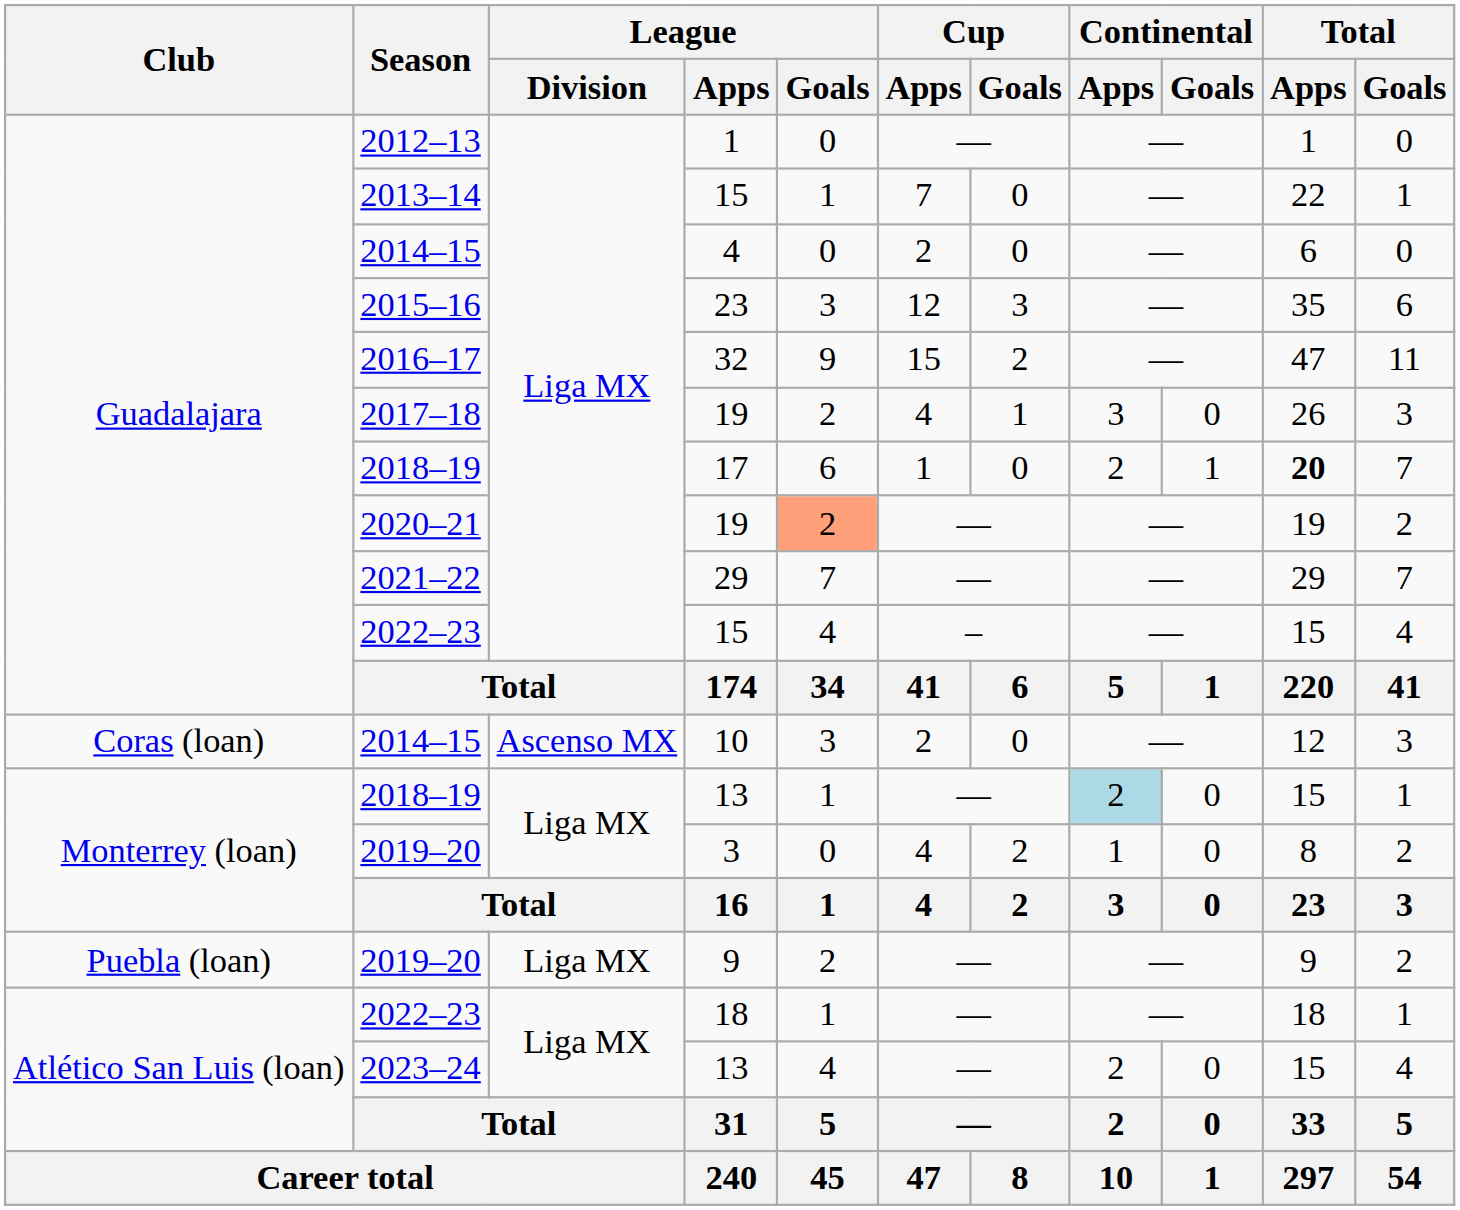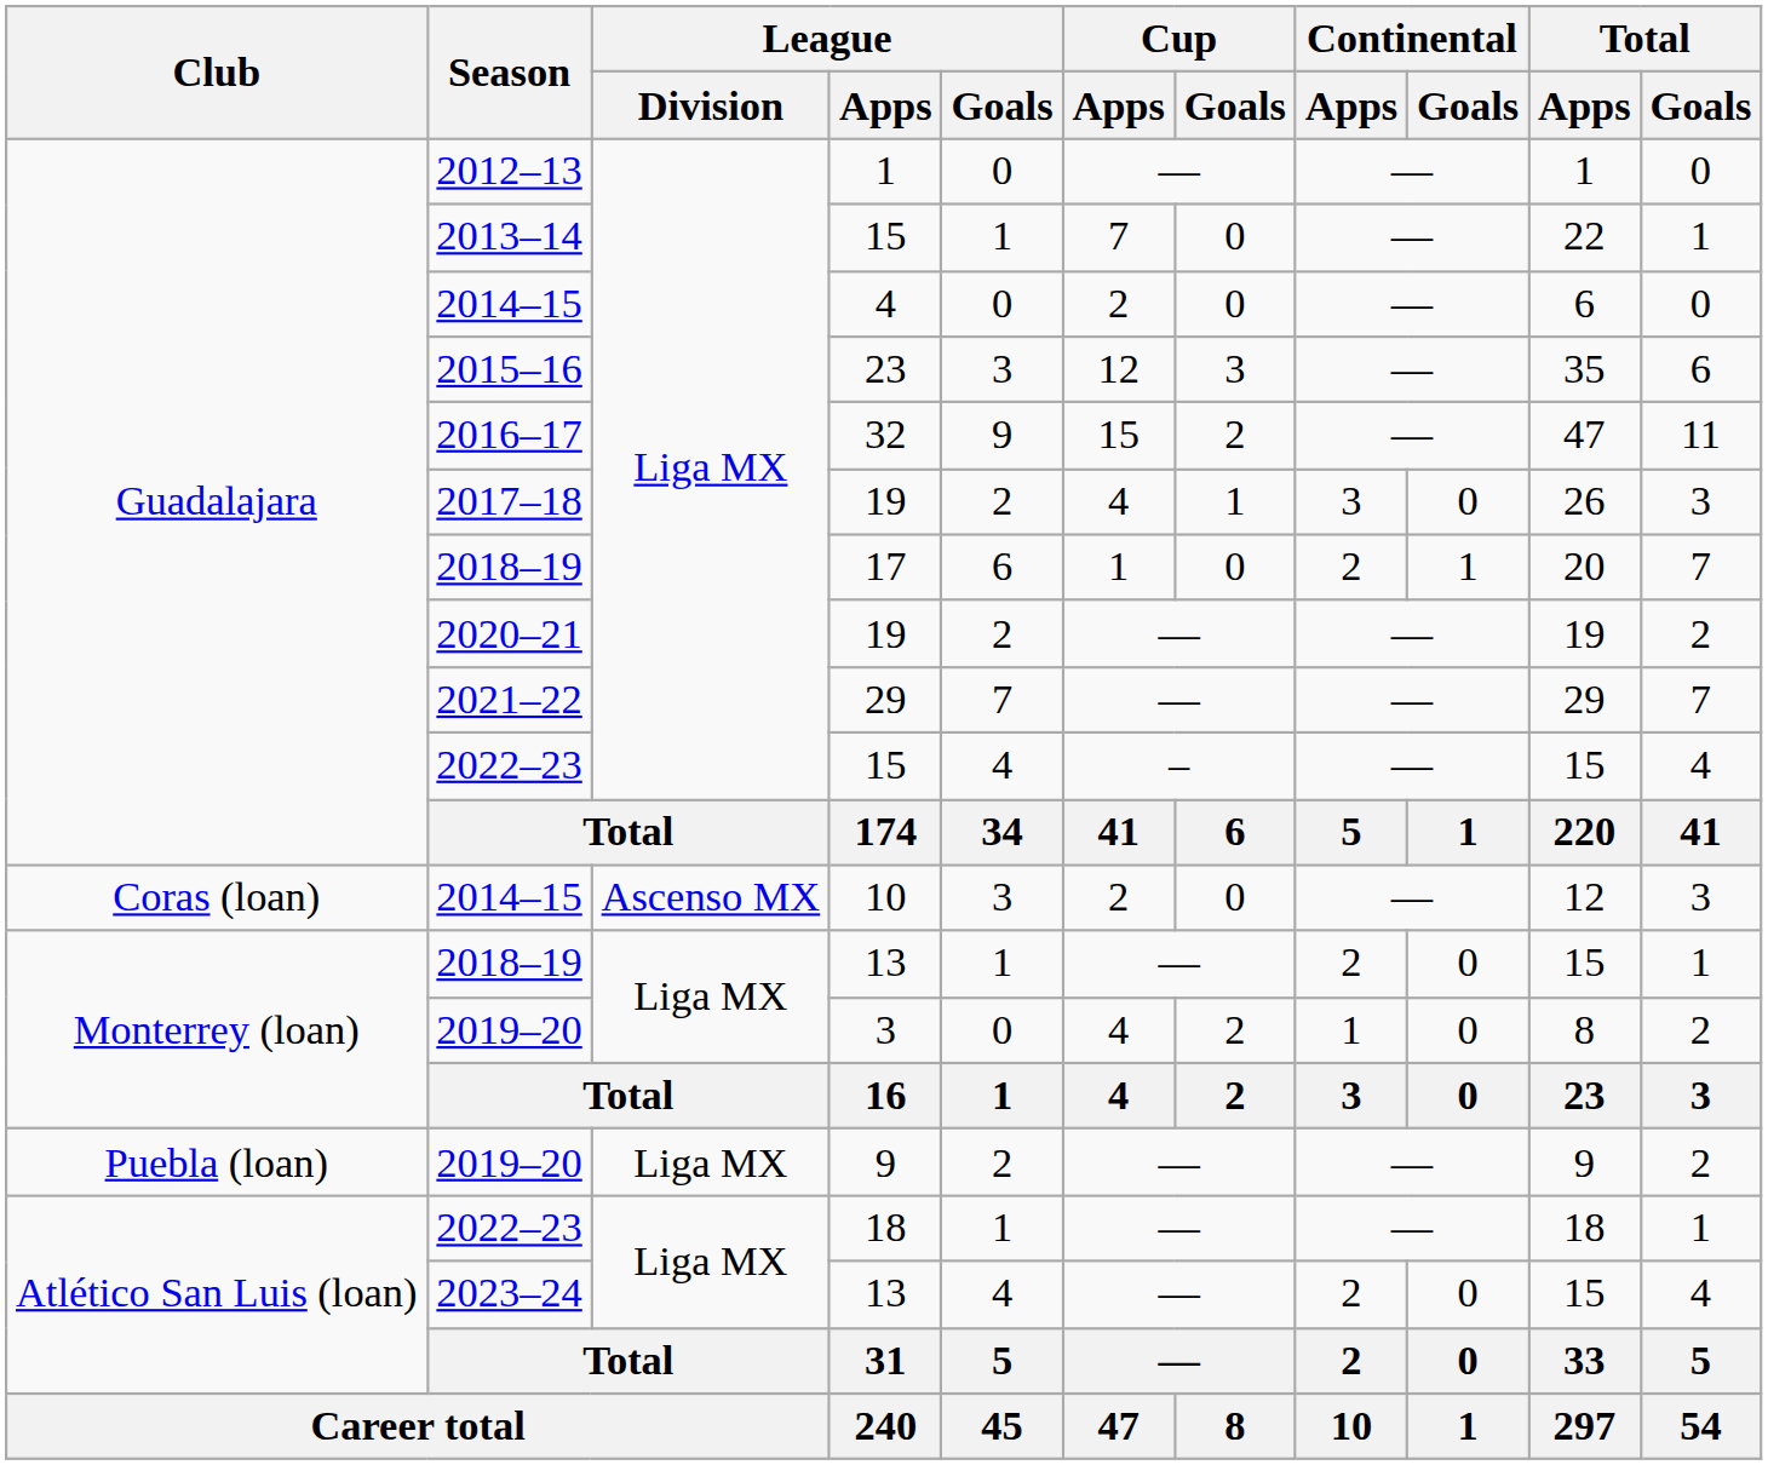17 | Total / Apps: bold -> normal
2020–21 / 19 | League / Goals: lightsalmon background -> no background
2018–19 / 13 | Continental / Apps: lightblue background -> no background
